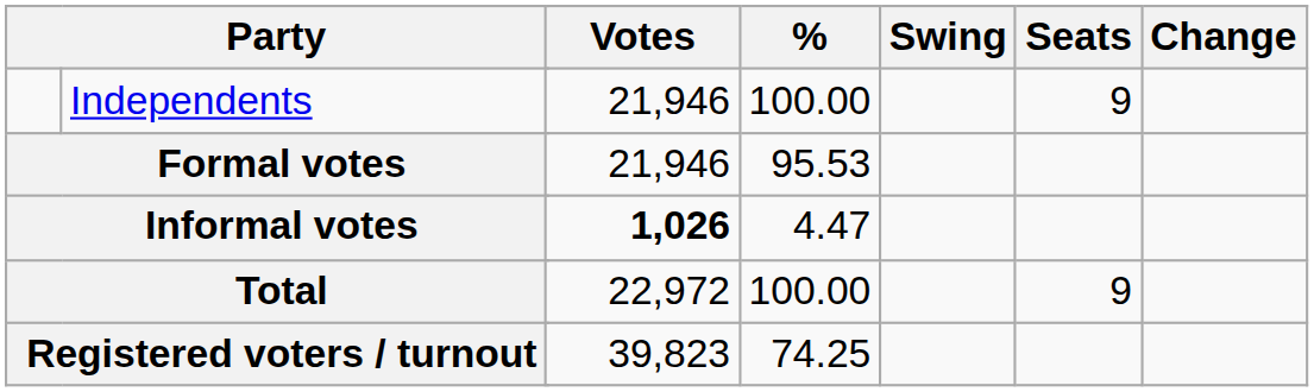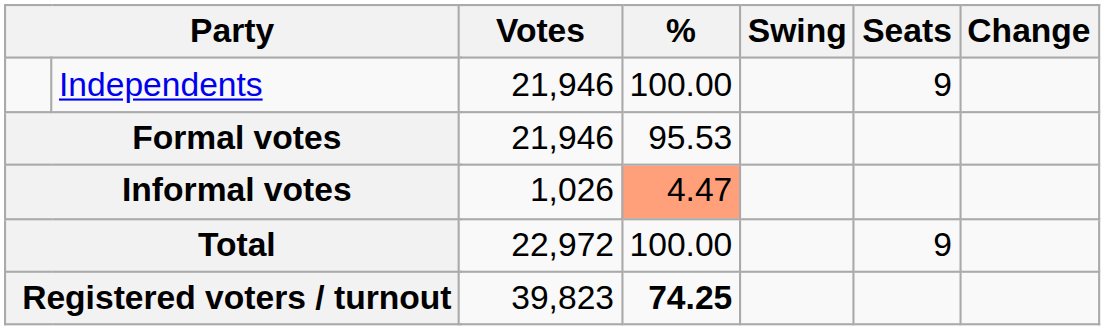Informal votes | Votes: bold -> normal
Informal votes | %: no background -> lightsalmon background
Registered voters / turnout | %: normal -> bold
